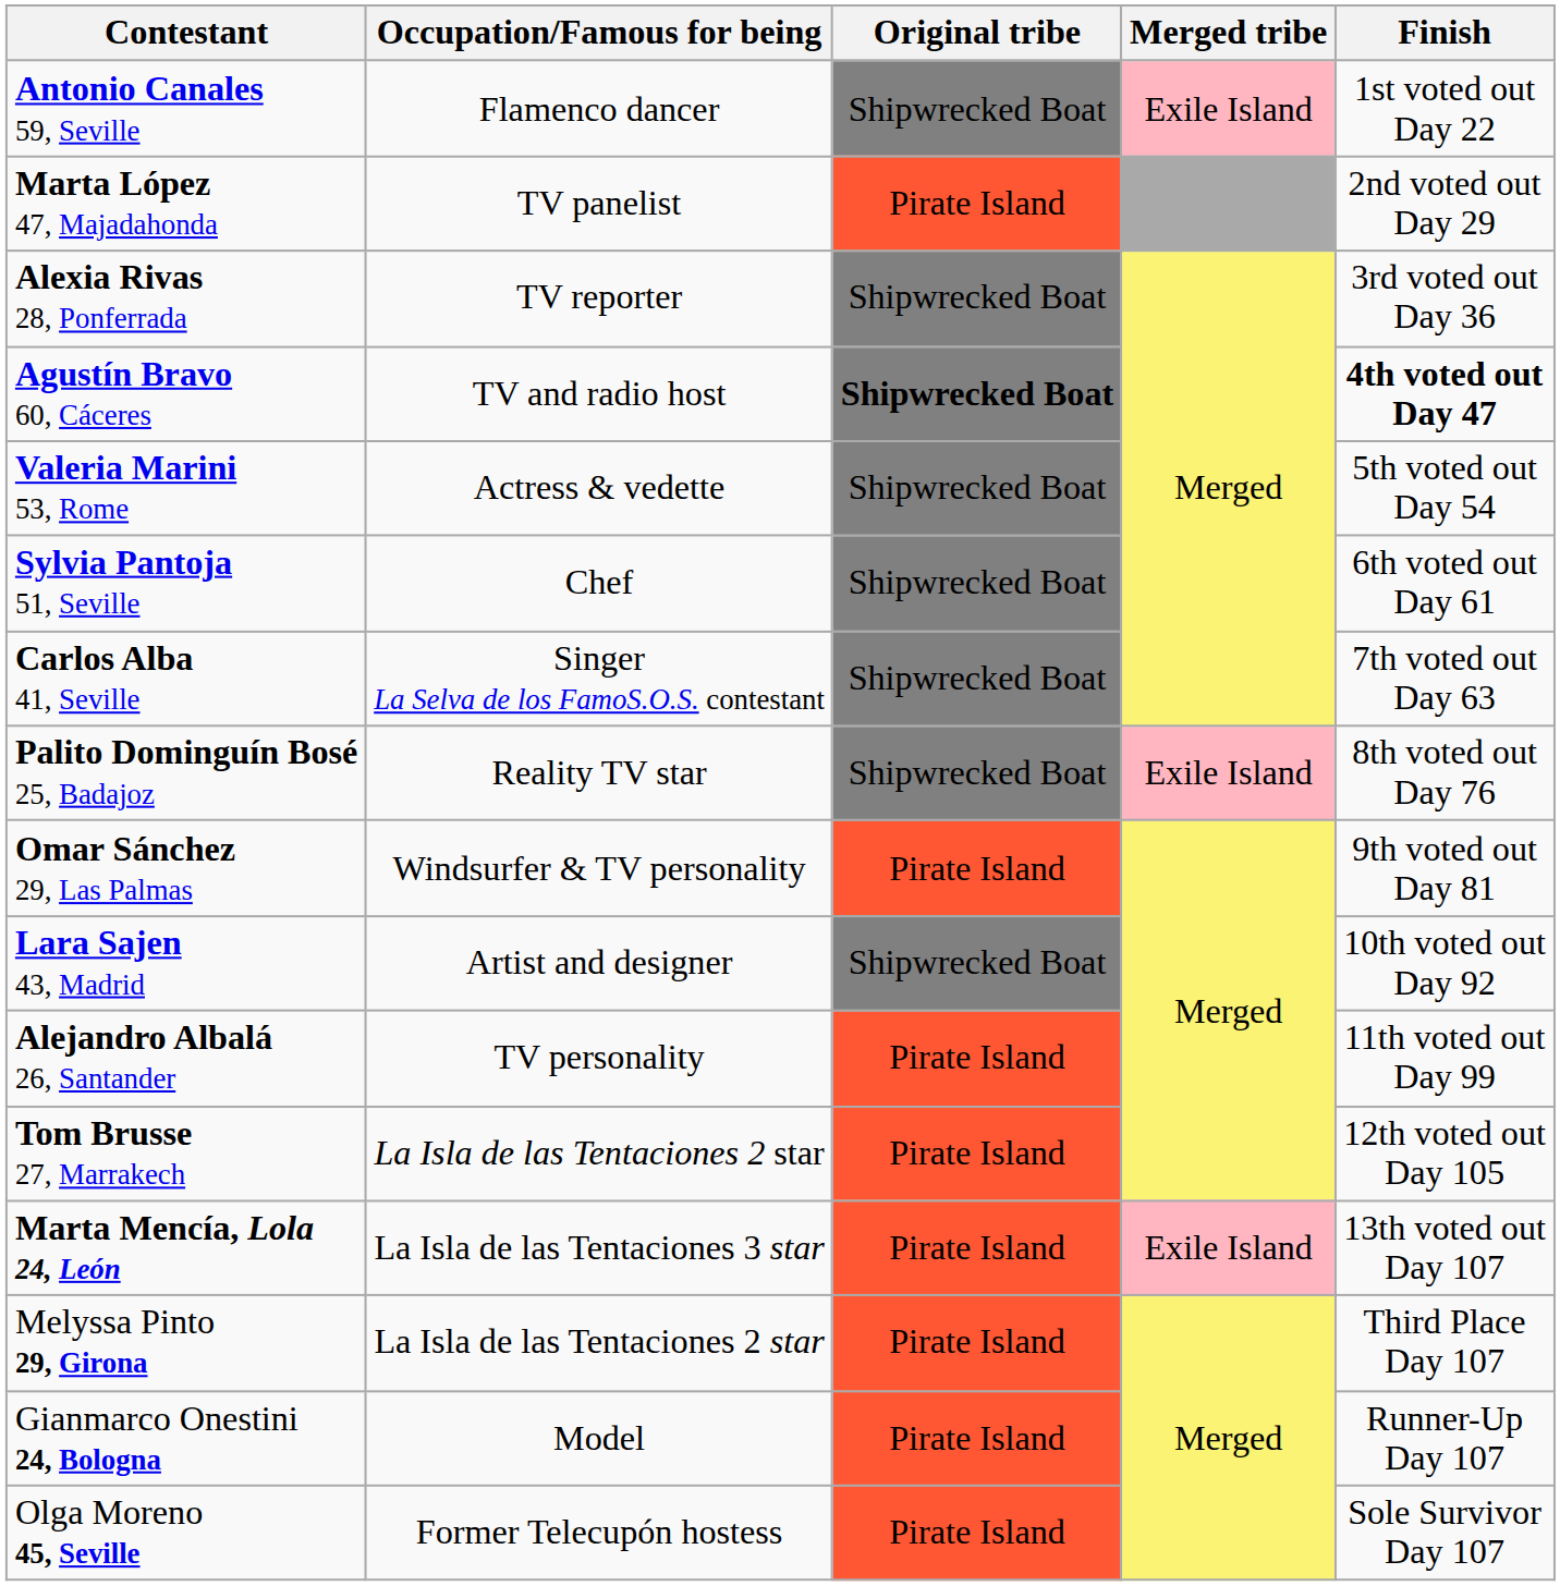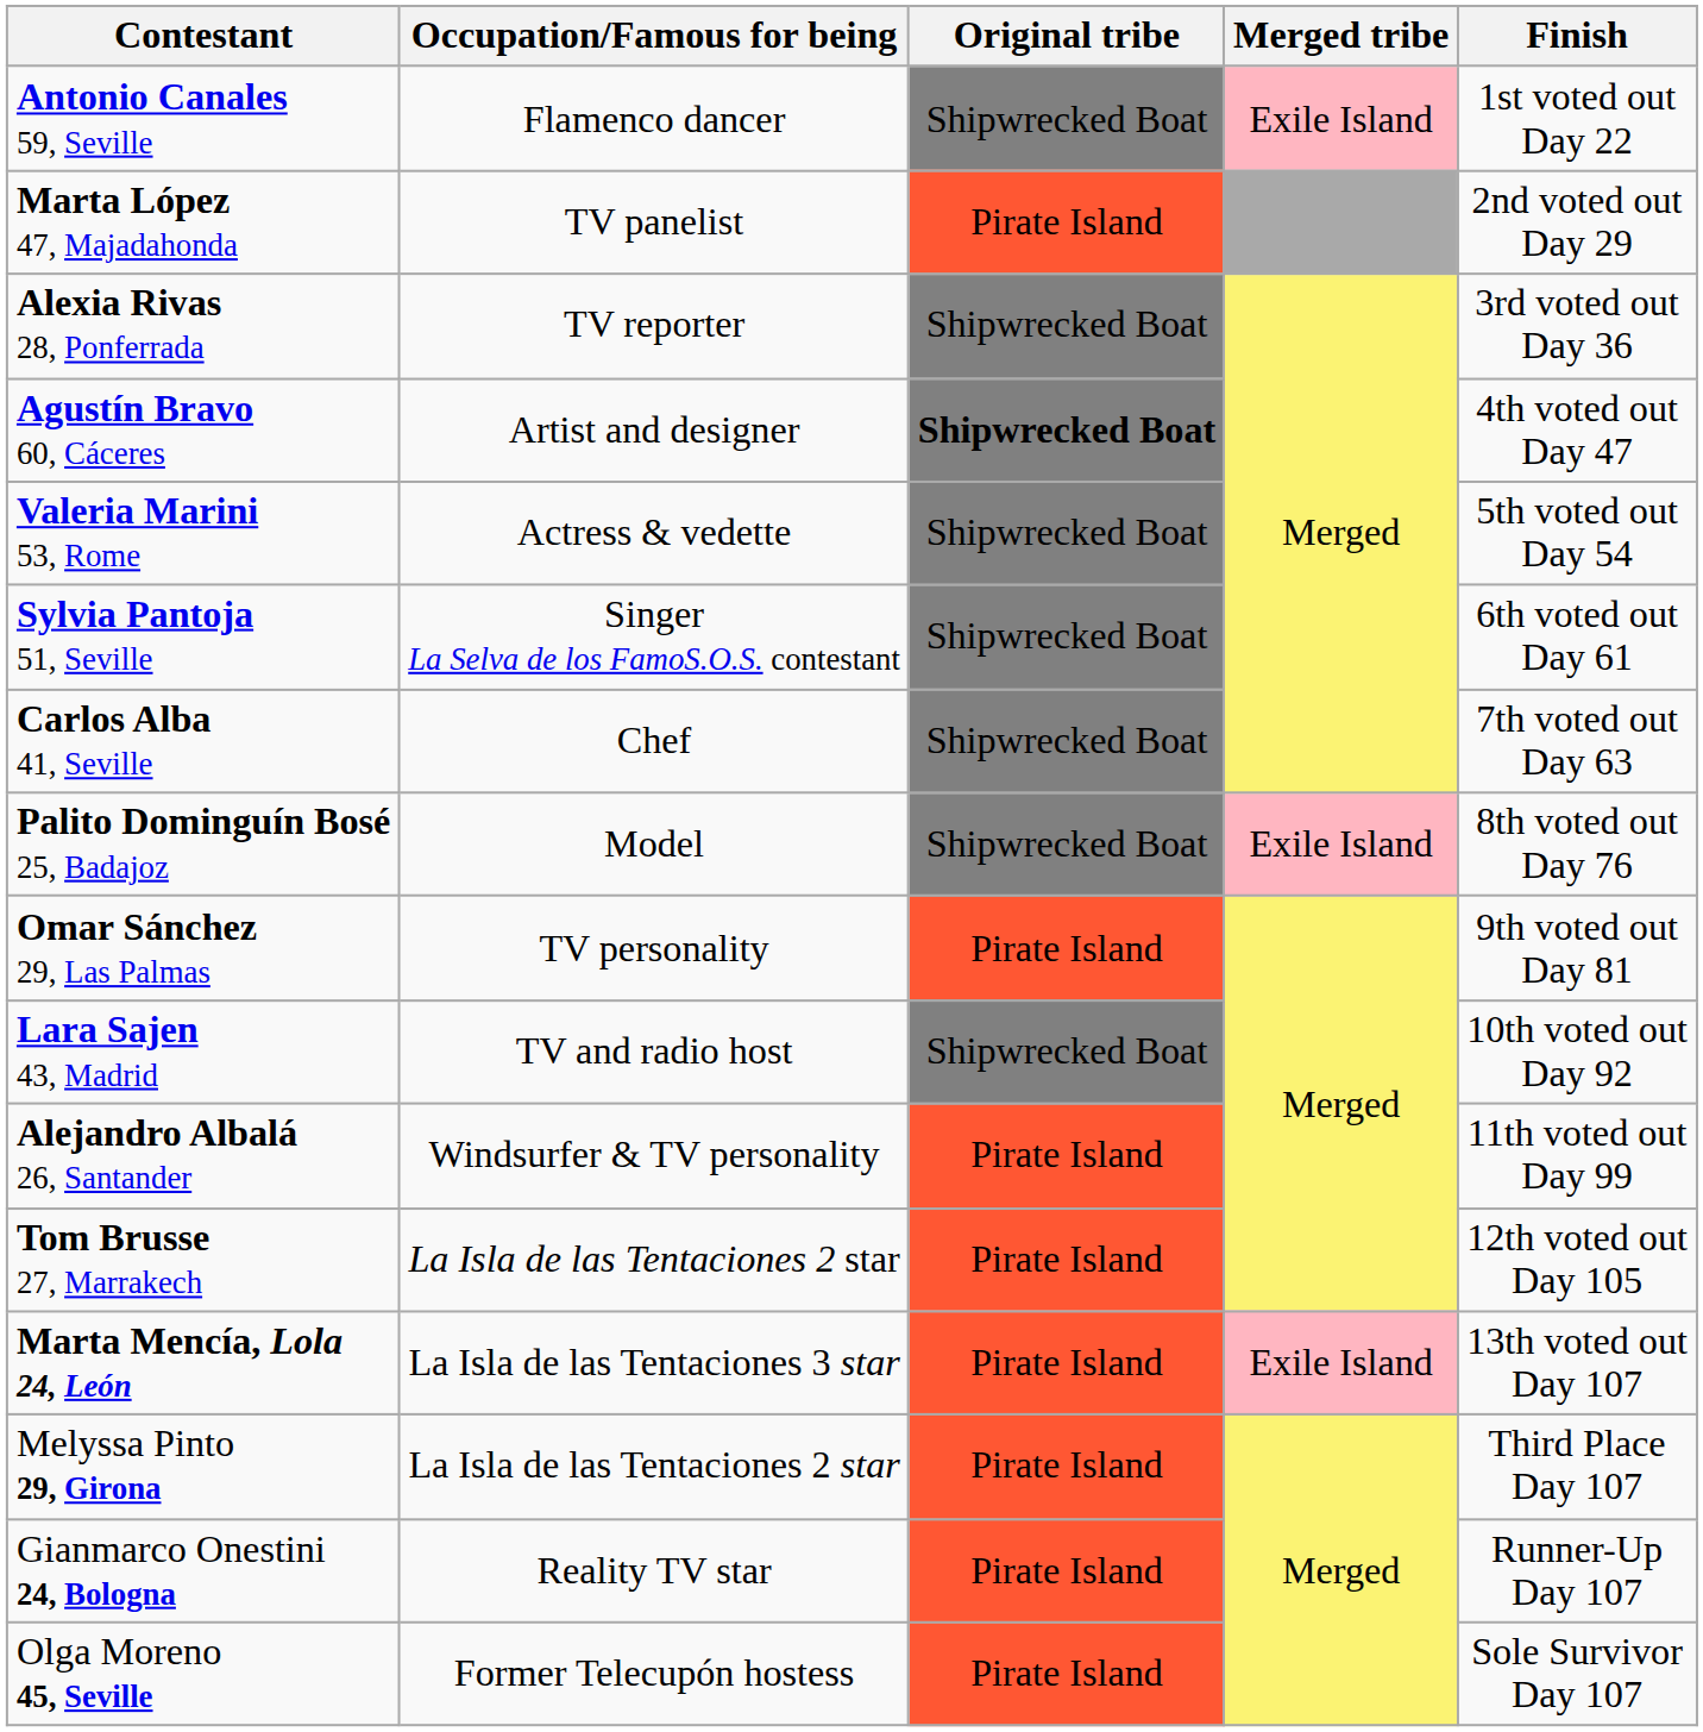Agustín Bravo 60, Cáceres | Occupation/Famous for being: TV and radio host -> Artist and designer
Agustín Bravo 60, Cáceres | Finish: bold -> normal
Sylvia Pantoja 51, Seville | Occupation/Famous for being: Chef -> Singer La Selva de los FamoS.O.S. contestant
Carlos Alba 41, Seville | Occupation/Famous for being: Singer La Selva de los FamoS.O.S. contestant -> Chef
Palito Dominguín Bosé 25, Badajoz | Occupation/Famous for being: Reality TV star -> Model
Omar Sánchez 29, Las Palmas | Occupation/Famous for being: Windsurfer & TV personality -> TV personality
Lara Sajen 43, Madrid | Occupation/Famous for being: Artist and designer -> TV and radio host
Alejandro Albalá 26, Santander | Occupation/Famous for being: TV personality -> Windsurfer & TV personality
Gianmarco Onestini 24, Bologna | Occupation/Famous for being: Model -> Reality TV star
